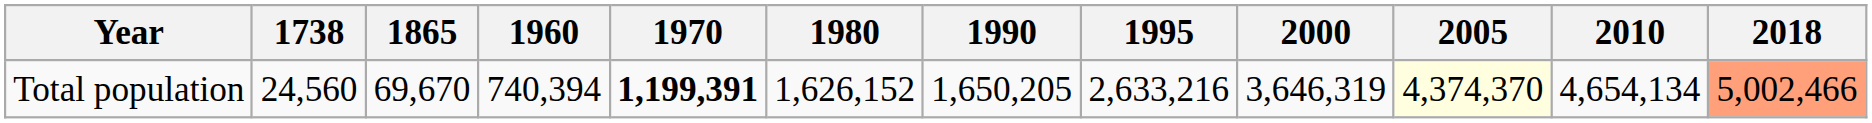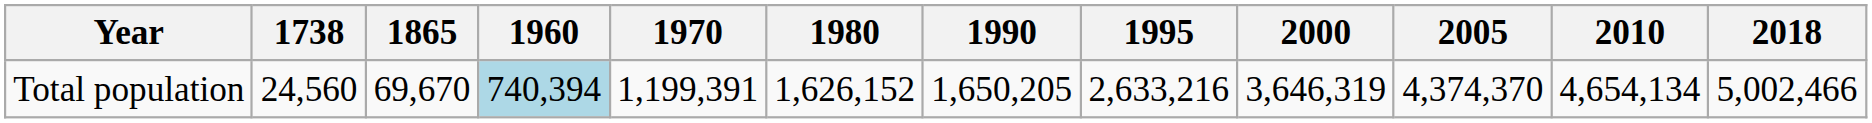row 2 | 1960: no background -> lightblue background
row 2 | 1970: bold -> normal
row 2 | 2005: lightyellow background -> no background
row 2 | 2018: lightsalmon background -> no background
